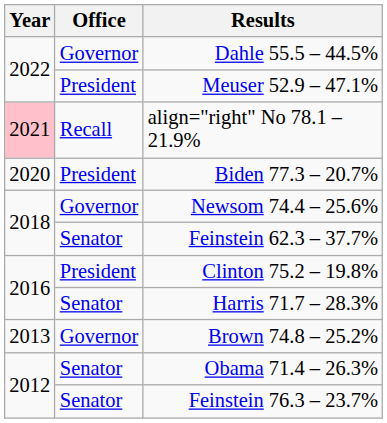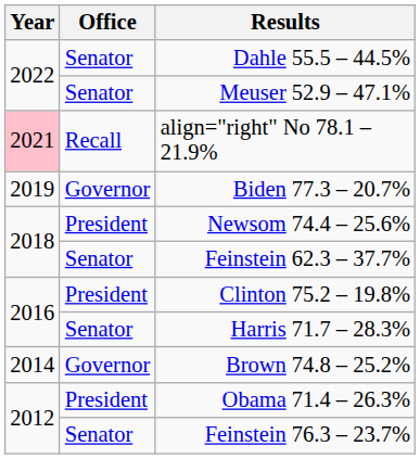Dahle 55.5 – 44.5% | Office: Governor -> Senator
Meuser 52.9 – 47.1% | Office: President -> Senator
Biden 77.3 – 20.7% | Year: 2020 -> 2019
Biden 77.3 – 20.7% | Office: President -> Governor
Newsom 74.4 – 25.6% | Office: Governor -> President
Brown 74.8 – 25.2% | Year: 2013 -> 2014
Obama 71.4 – 26.3% | Office: Senator -> President
